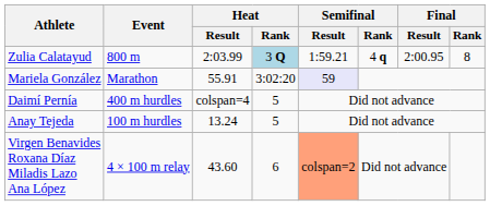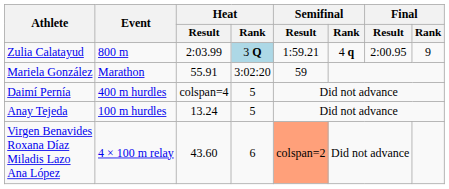Zulia Calatayud | Final / Rank: 8 -> 9
Mariela González | Semifinal / Result: lavender background -> no background
